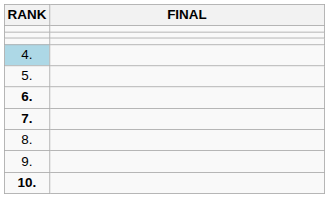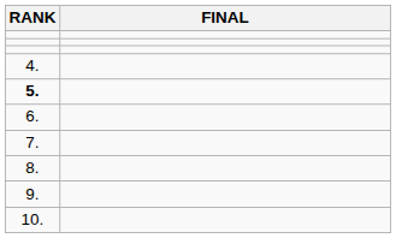row 5 | RANK: lightblue background -> no background
row 6 | RANK: normal -> bold
row 7 | RANK: bold -> normal
row 8 | RANK: bold -> normal
row 11 | RANK: bold -> normal
